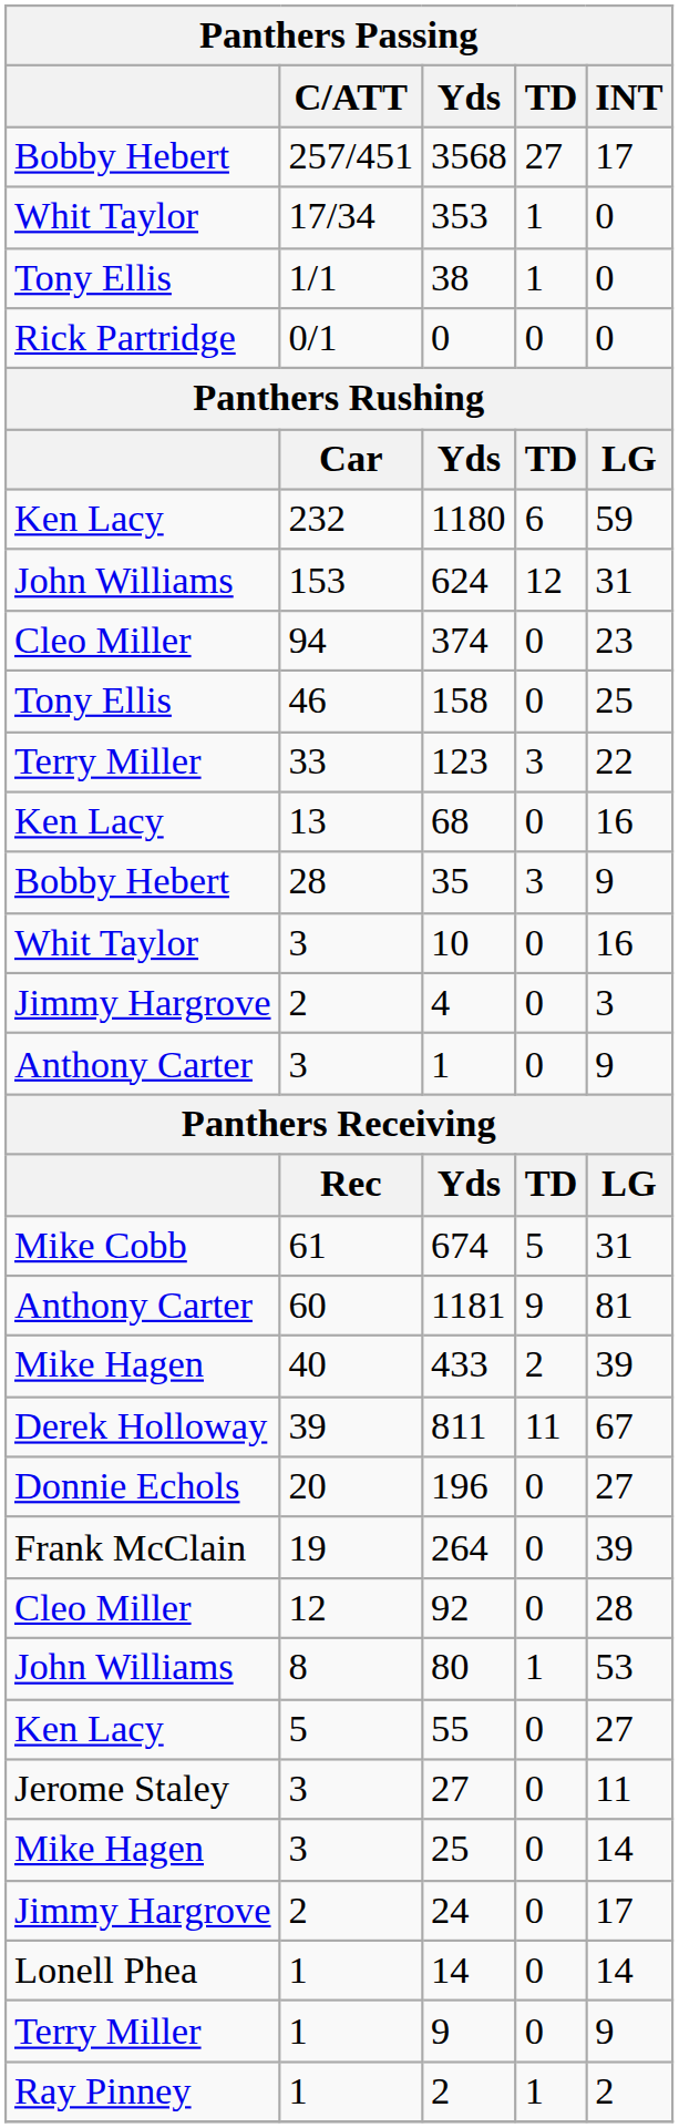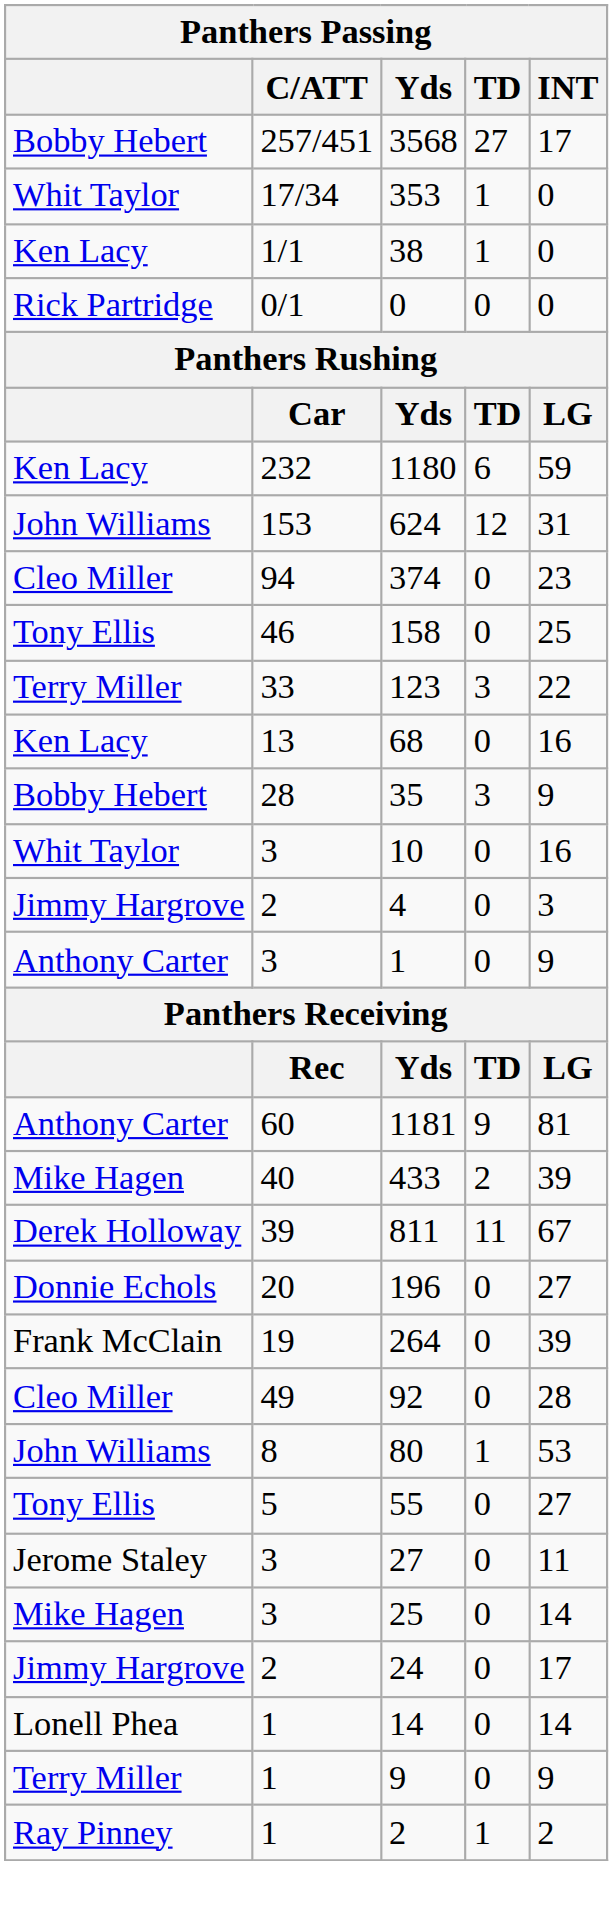38 | column 1: Tony Ellis -> Ken Lacy
- row: Mike Cobb | 61 | 674 | 5 | 31
92 | C/ATT: 12 -> 49
55 | column 1: Ken Lacy -> Tony Ellis
